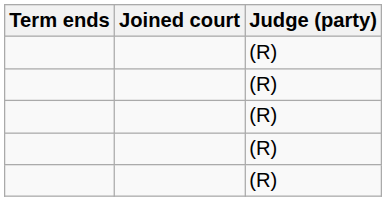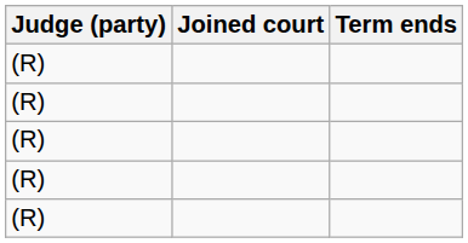columns swapped: Judge (party) <-> Term ends
